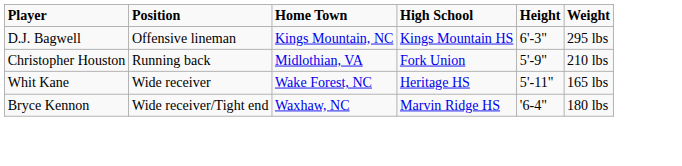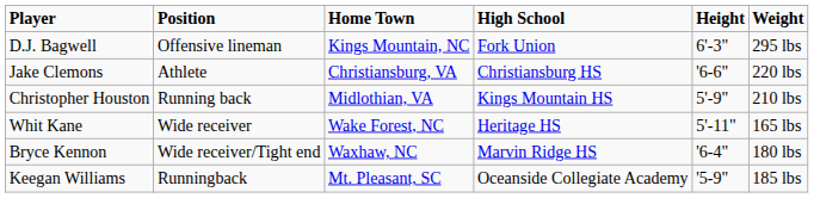D.J. Bagwell | column 4: Kings Mountain HS -> Fork Union
+ row: Jake Clemons | Athlete | Christiansburg, VA | Christiansburg HS | '6-6" | 220 lbs
Christopher Houston | column 4: Fork Union -> Kings Mountain HS
+ row: Keegan Williams | Runningback | Mt. Pleasant, SC | Oceanside Collegiate Academy | '5-9" | 185 lbs
